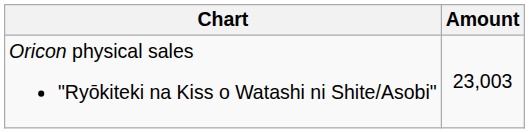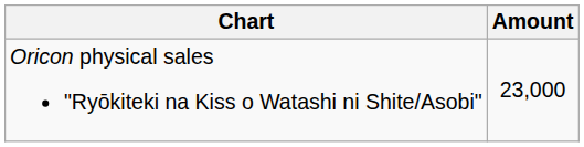row 2 | Amount: 23,003 -> 23,000
